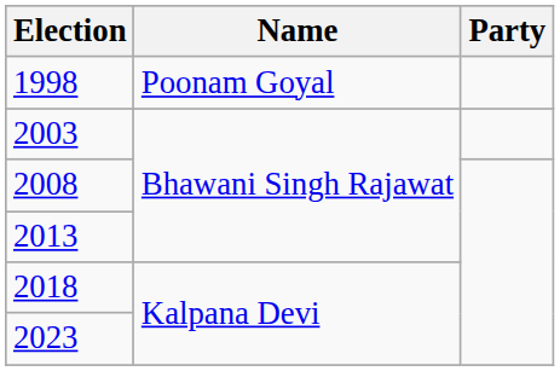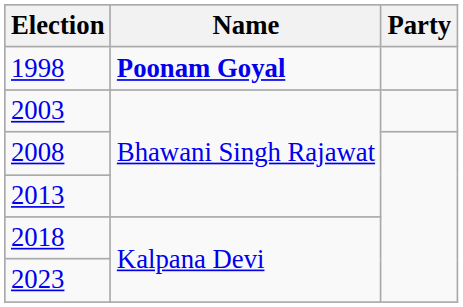1998 | Name: normal -> bold
